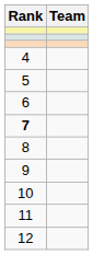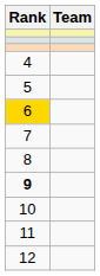row 7 | Rank: no background -> gold background
row 8 | Rank: bold -> normal
row 10 | Rank: normal -> bold
